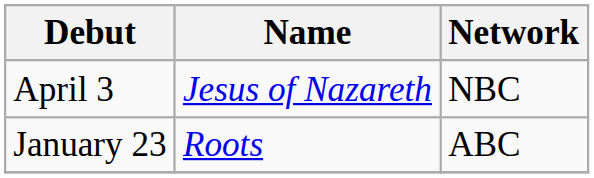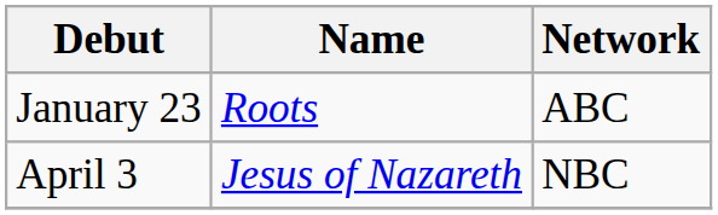rows swapped: January 23 <-> April 3
